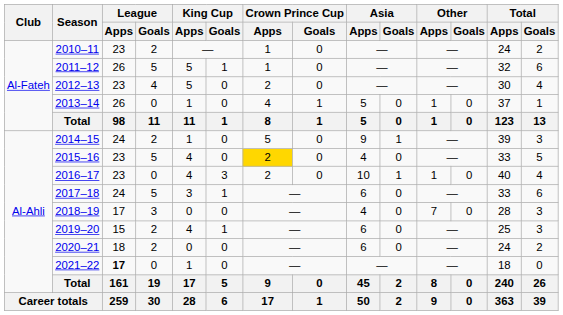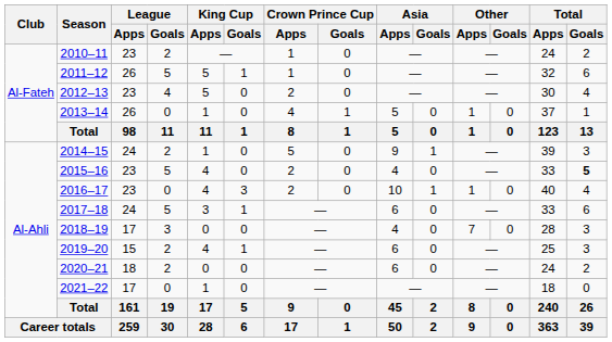2015–16 | Crown Prince Cup / Apps: gold background -> no background
2015–16 | Total / Goals: normal -> bold
2021–22 | League / Apps: bold -> normal
